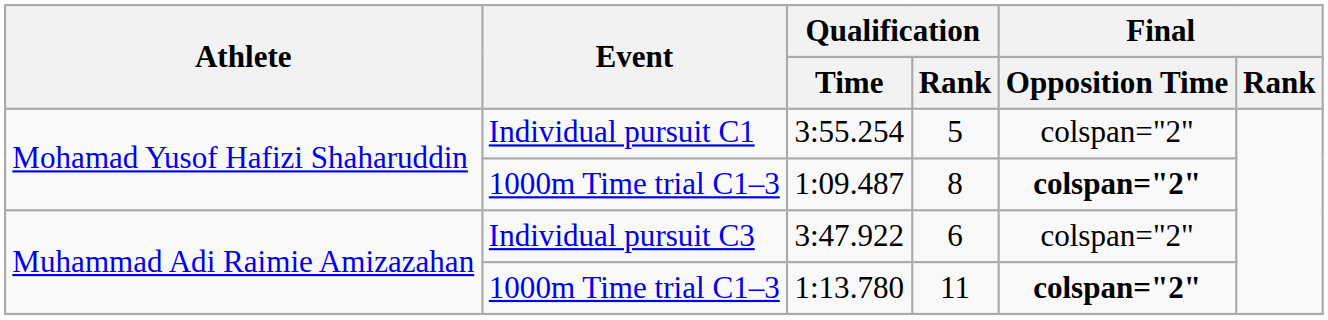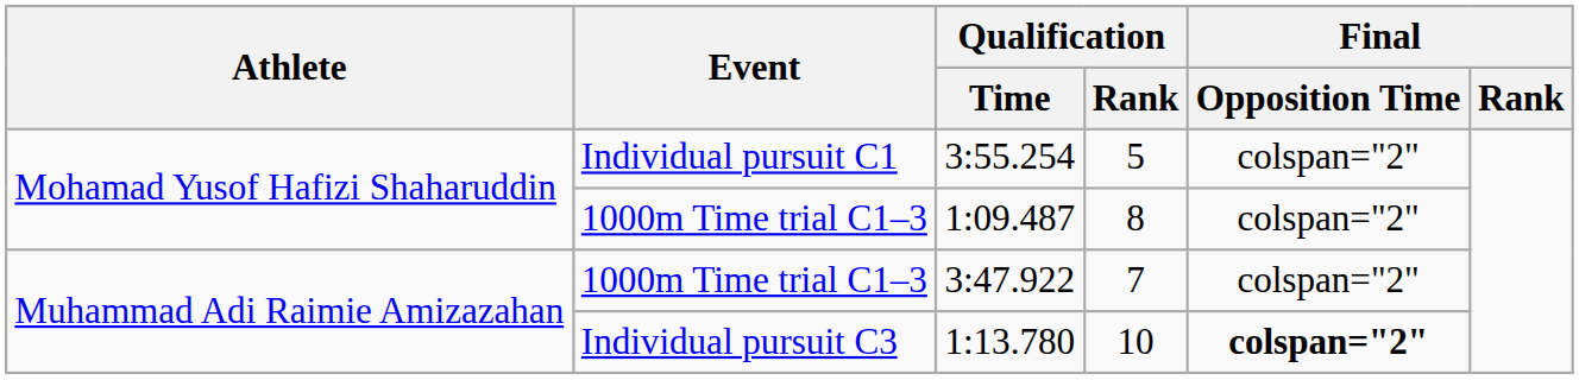1:09.487 | Final / Opposition Time: bold -> normal
3:47.922 | Event: Individual pursuit C3 -> 1000m Time trial C1–3
3:47.922 | Qualification / Rank: 6 -> 7
1:13.780 | Event: 1000m Time trial C1–3 -> Individual pursuit C3
1:13.780 | Qualification / Rank: 11 -> 10
